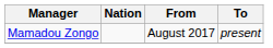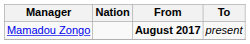Mamadou Zongo | From: normal -> bold
